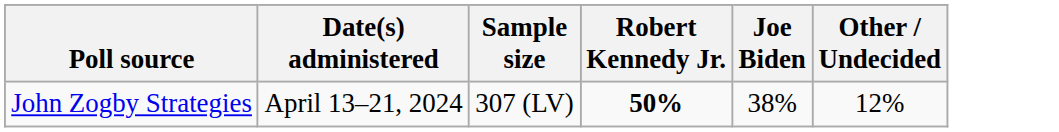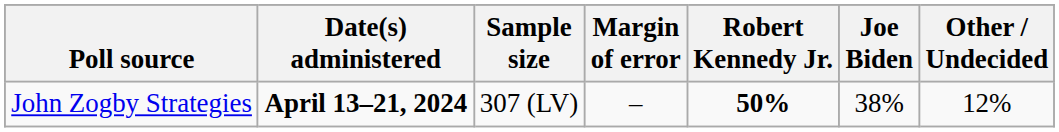+ column: Margin of error | –
John Zogby Strategies | Date(s) administered: normal -> bold
